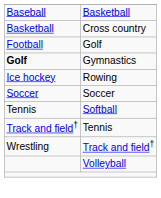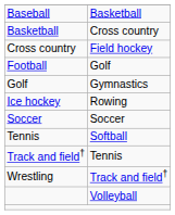+ row: Cross country | Field hockey
Gymnastics | column 1: bold -> normal
